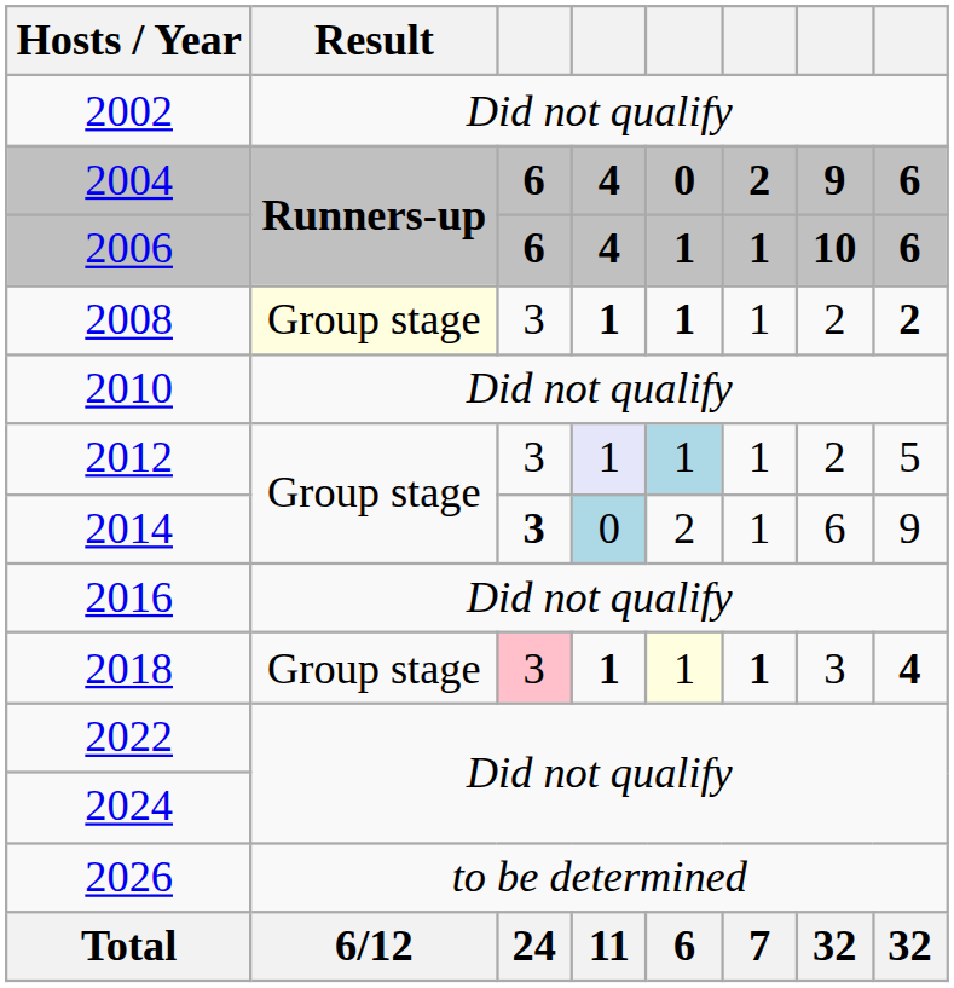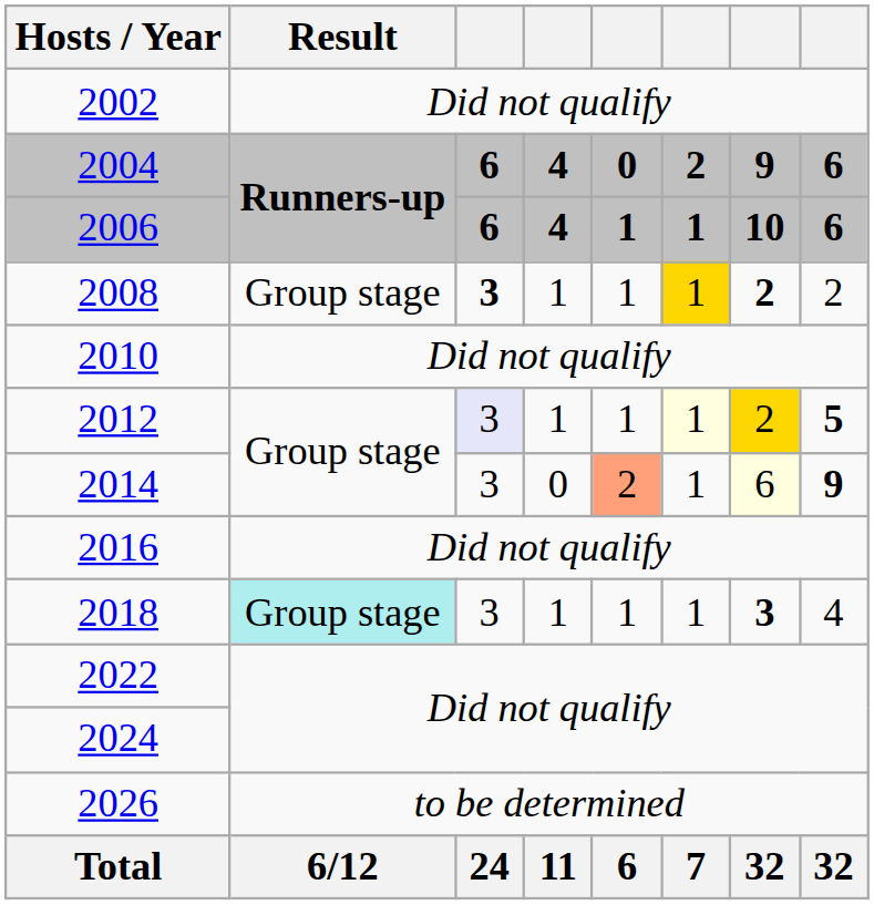2008 | Result: lightyellow background -> no background
2008 | column 3: normal -> bold
2008 | column 4: bold -> normal
2008 | column 5: bold -> normal
2008 | column 6: no background -> gold background
2008 | column 7: normal -> bold
2008 | column 8: bold -> normal
2012 | column 3: no background -> lavender background
2012 | column 4: lavender background -> no background
2012 | column 5: lightblue background -> no background
2012 | column 6: no background -> lightyellow background
2012 | column 7: no background -> gold background
2012 | column 8: normal -> bold
2014 | column 3: bold -> normal
2014 | column 4: lightblue background -> no background
2014 | column 5: no background -> lightsalmon background
2014 | column 7: no background -> lightyellow background
2014 | column 8: normal -> bold
2018 | Result: no background -> paleturquoise background
2018 | column 3: pink background -> no background
2018 | column 4: bold -> normal
2018 | column 5: lightyellow background -> no background
2018 | column 6: bold -> normal
2018 | column 7: normal -> bold
2018 | column 8: bold -> normal
